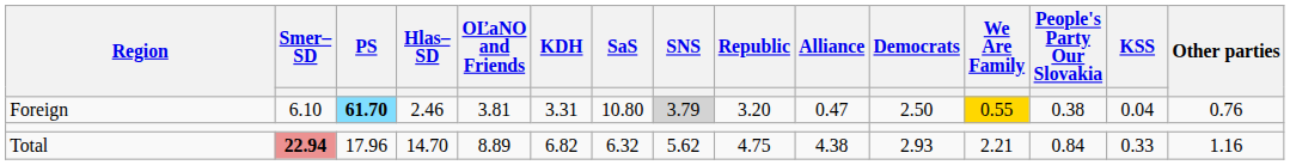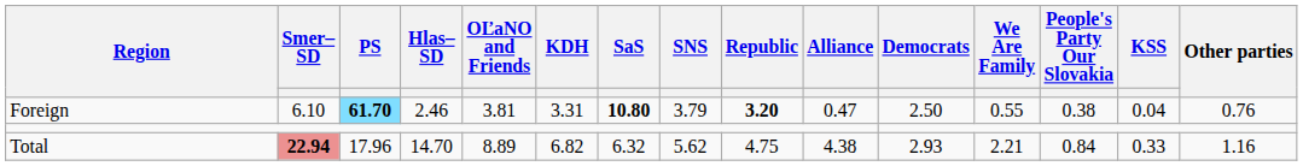Foreign | SaS: normal -> bold
Foreign | SNS: lightgrey background -> no background
Foreign | Republic: normal -> bold
Foreign | We Are Family: gold background -> no background
